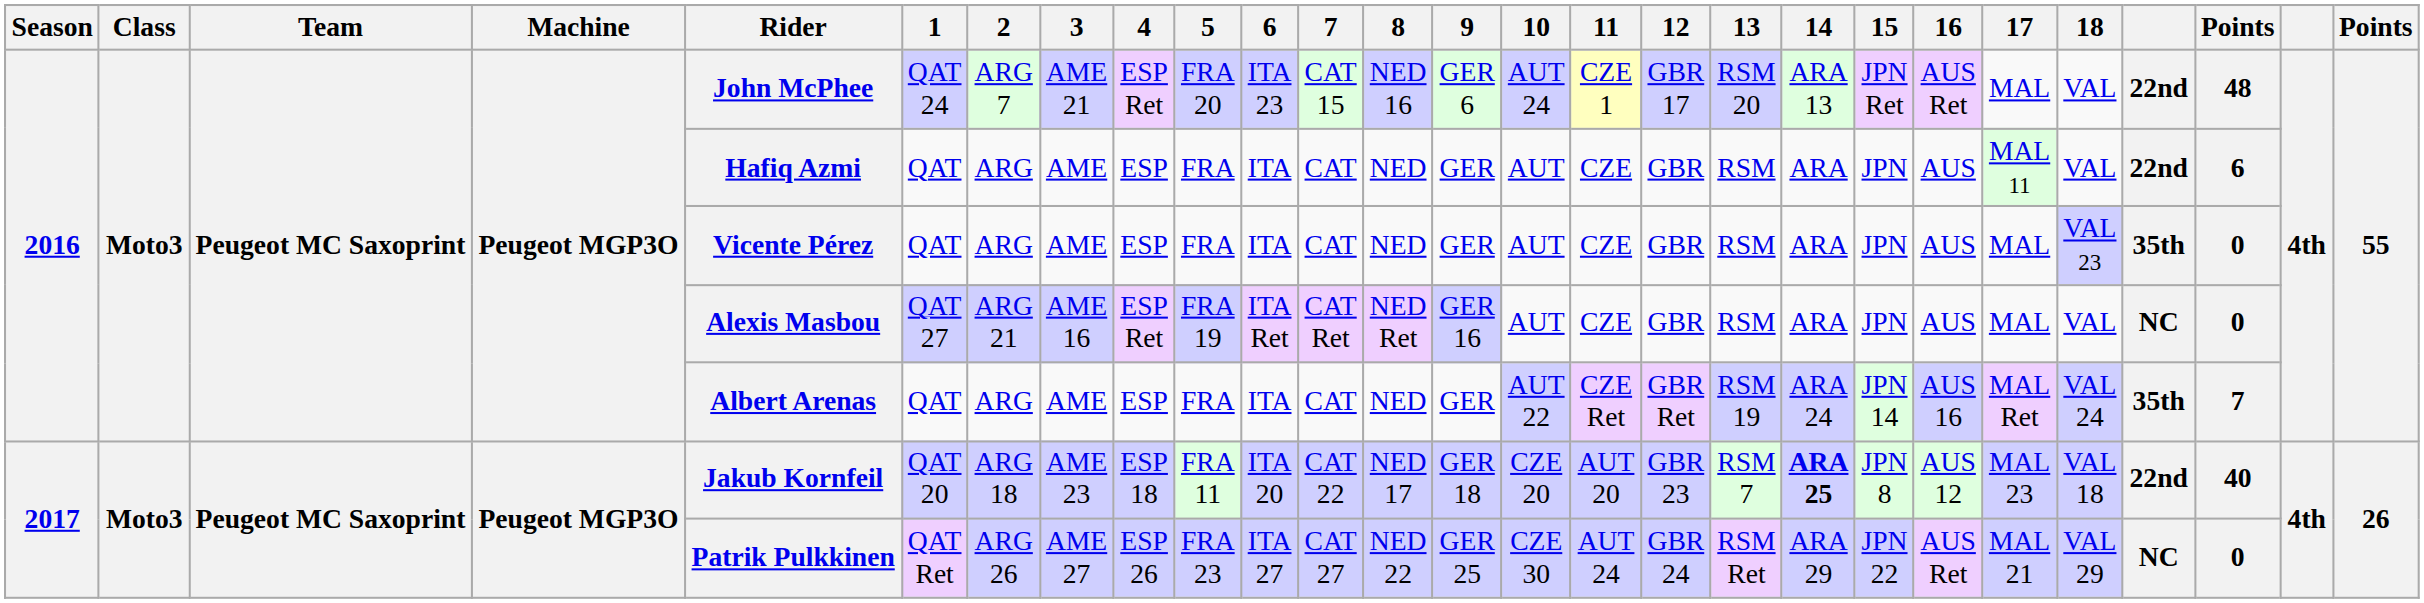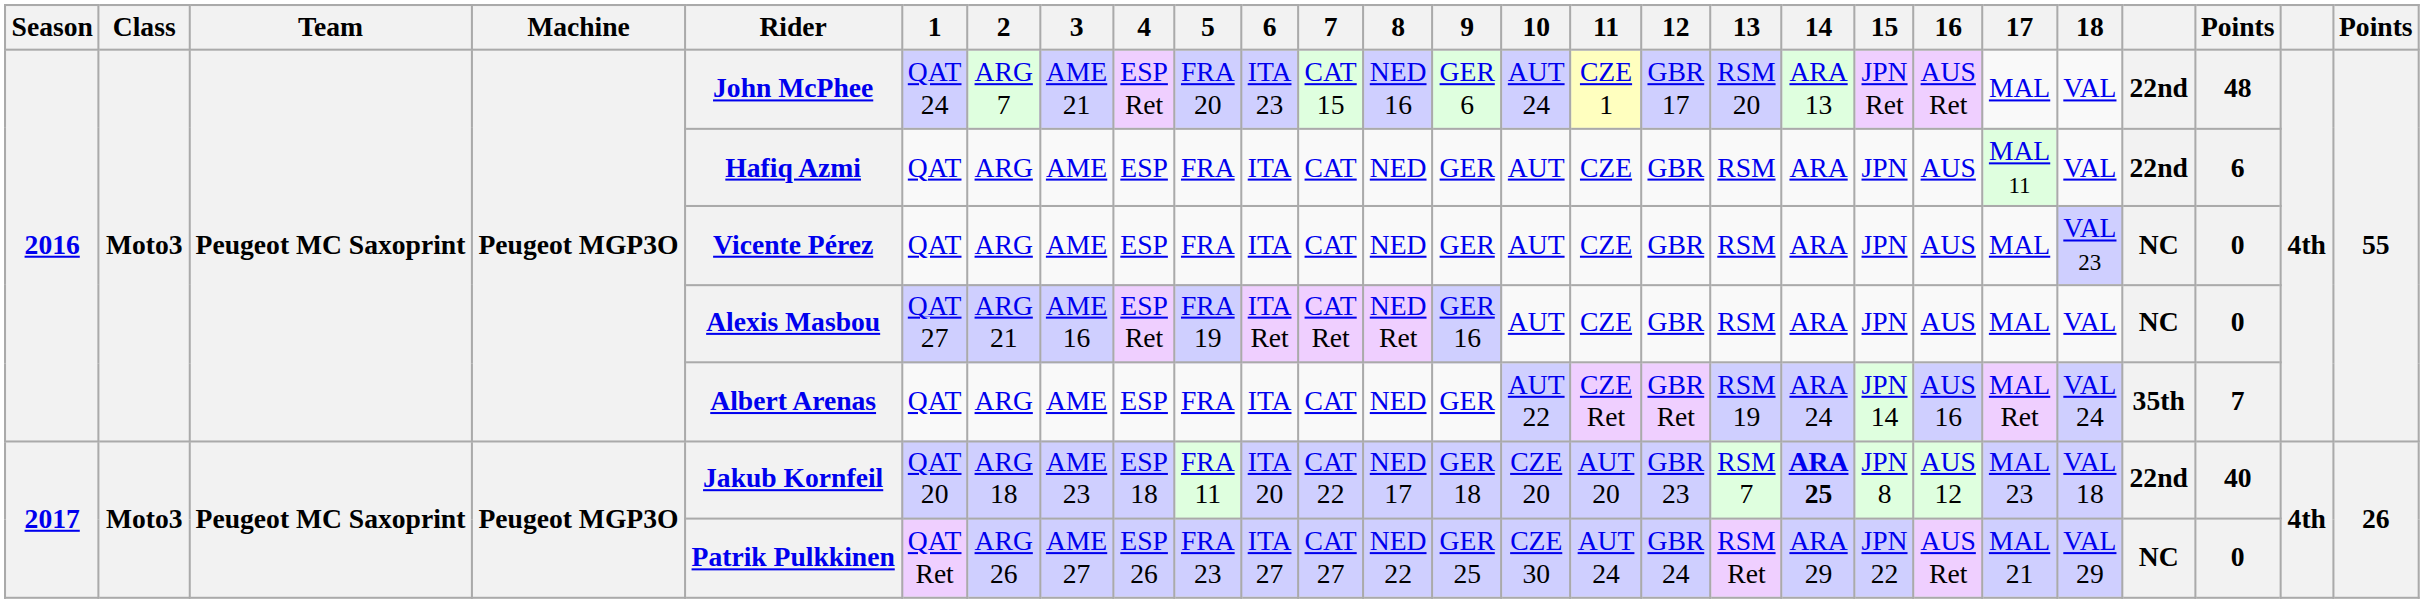row 4 | column 24: 35th -> NC
